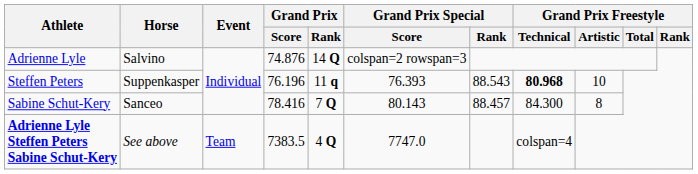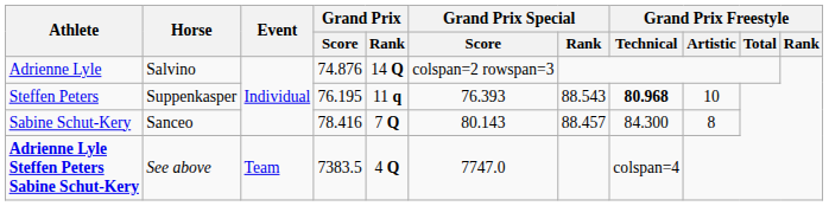Steffen Peters | Grand Prix / Score: 76.196 -> 76.195
